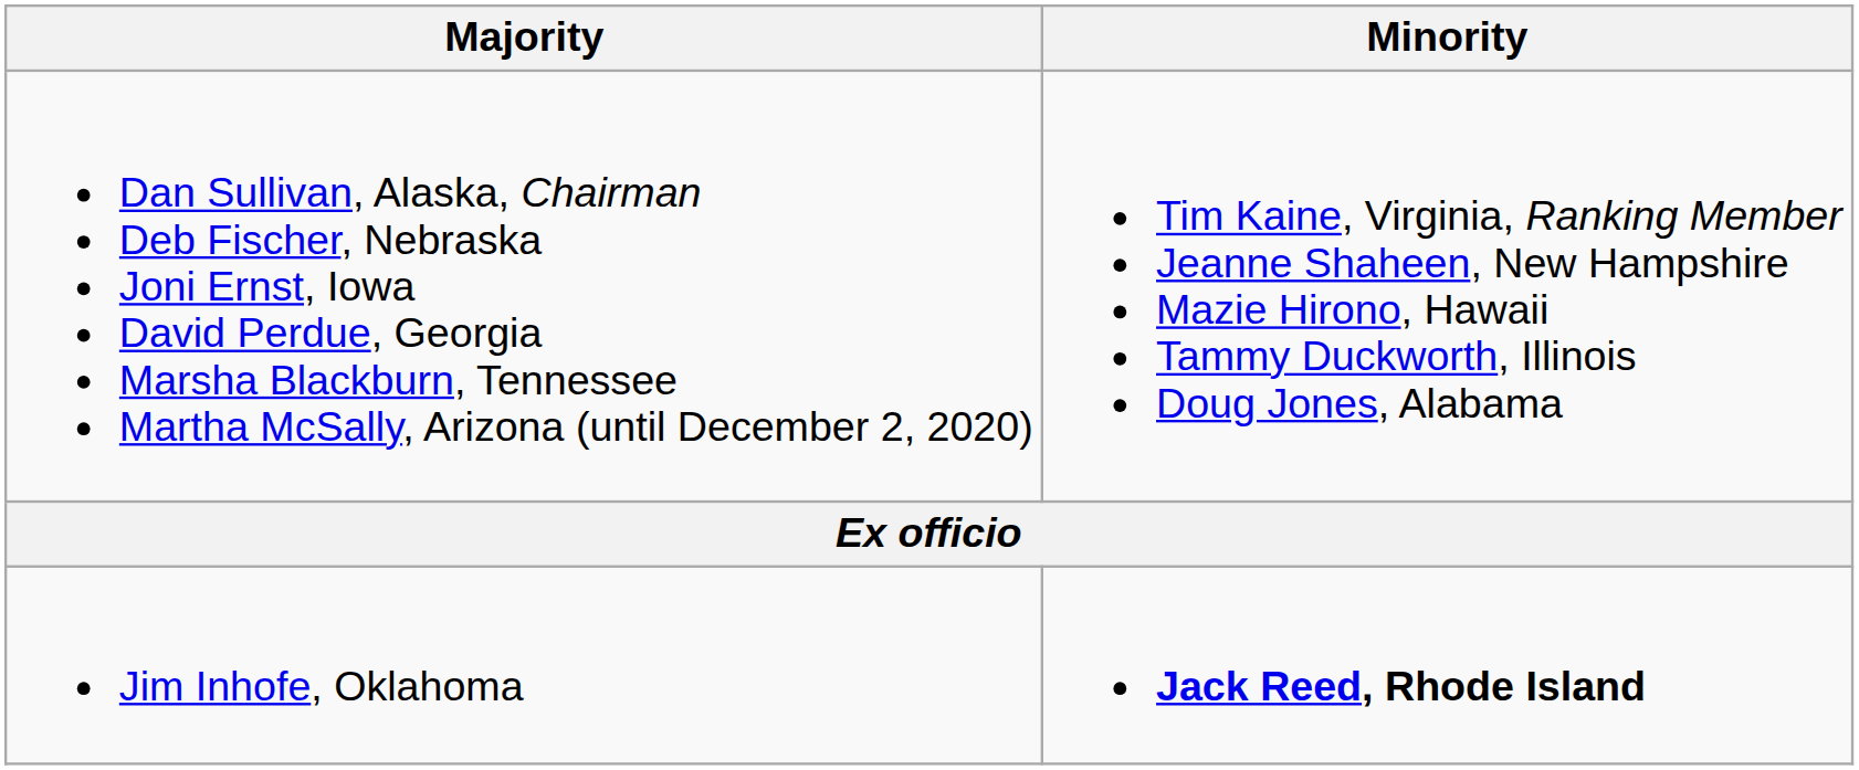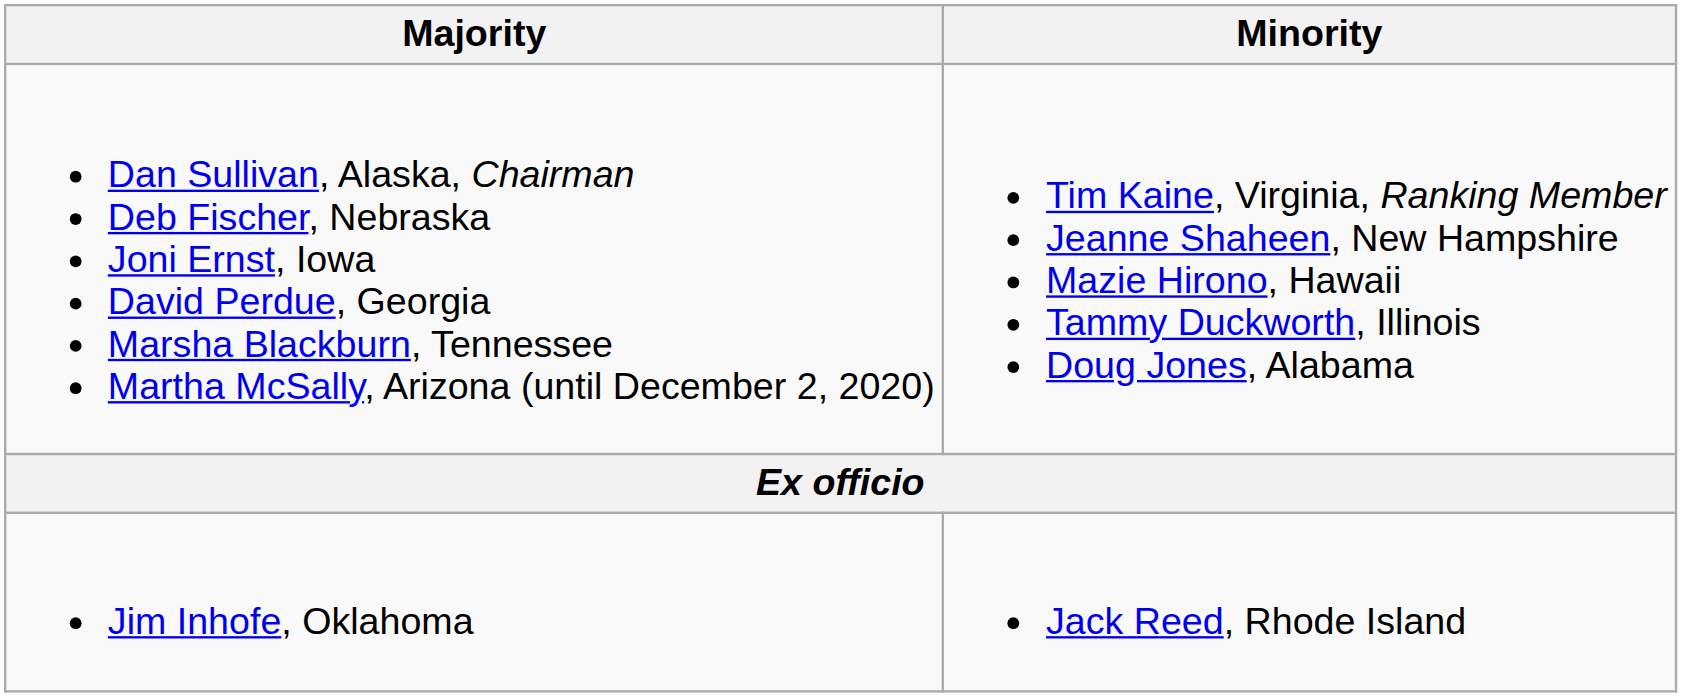Jim Inhofe, Oklahoma | Minority: bold -> normal
